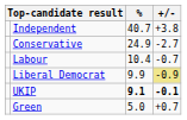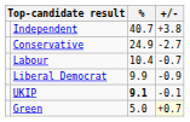Liberal Democrat | +/-: khaki background -> no background
UKIP | +/-: bold -> normal
Green | +/-: no background -> lightyellow background
